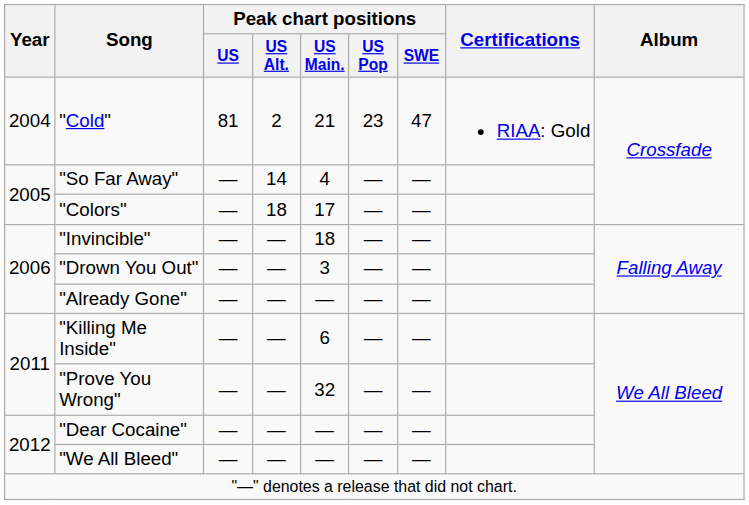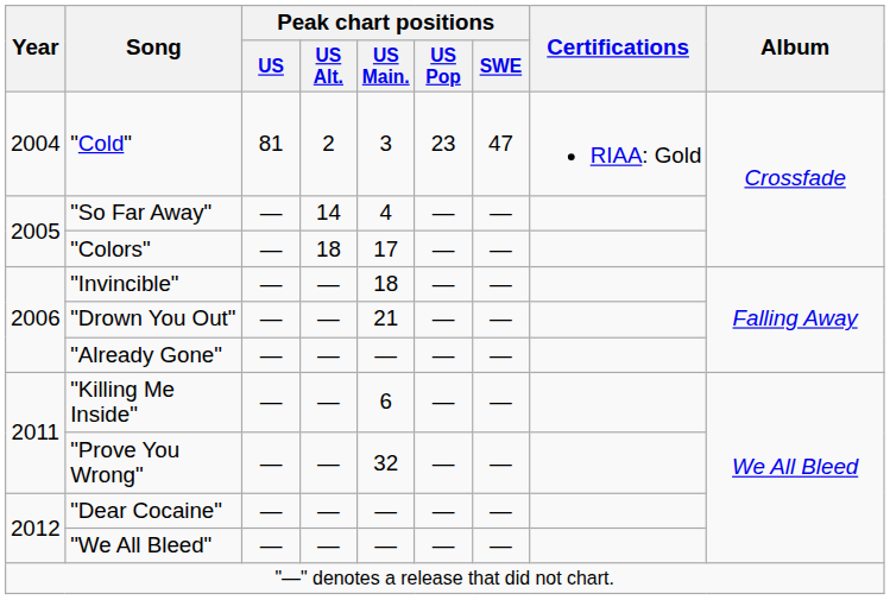"Cold" | Peak chart positions / US Main.: 21 -> 3
"Drown You Out" | Peak chart positions / US Main.: 3 -> 21
